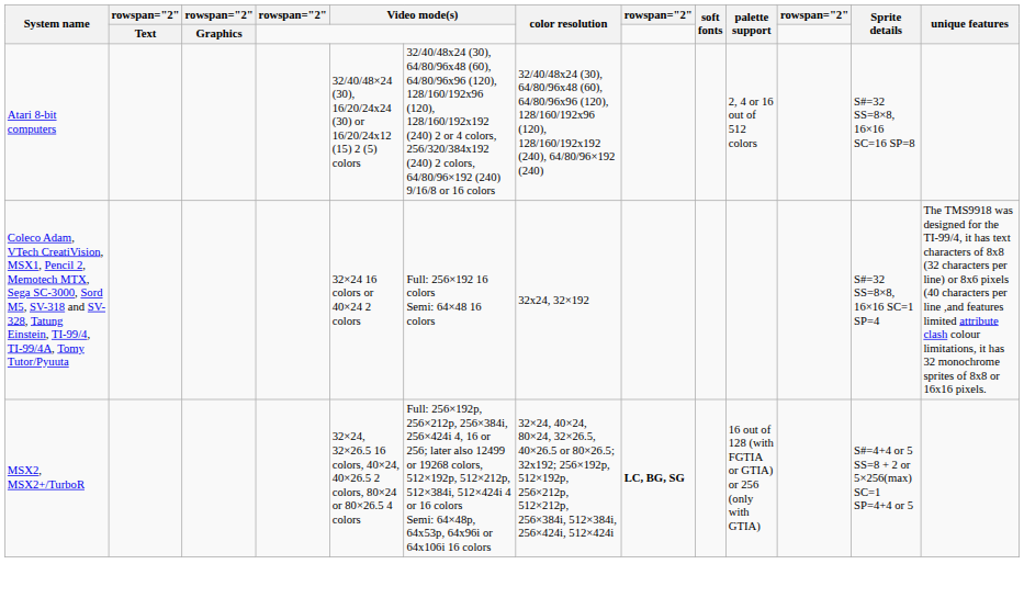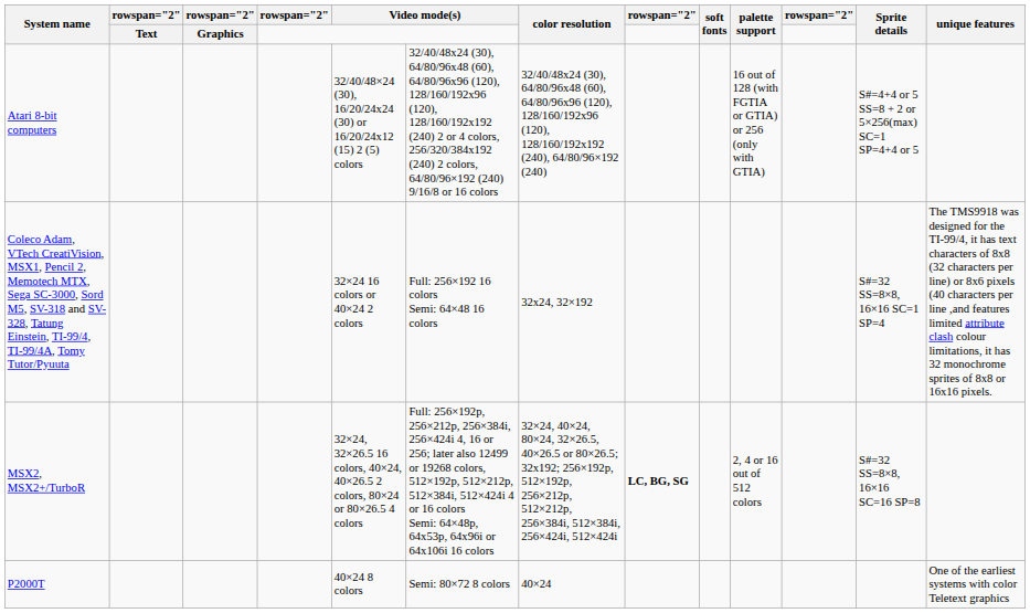Atari 8-bit computers | palette support: 2, 4 or 16 out of 512 colors -> 16 out of 128 (with FGTIA or GTIA) or 256 (only with GTIA)
Atari 8-bit computers | Sprite details: S#=32 SS=8×8, 16×16 SC=16 SP=8 -> S#=4+4 or 5 SS=8 + 2 or 5×256(max) SC=1 SP=4+4 or 5
MSX2, MSX2+/TurboR | palette support: 16 out of 128 (with FGTIA or GTIA) or 256 (only with GTIA) -> 2, 4 or 16 out of 512 colors
MSX2, MSX2+/TurboR | Sprite details: S#=4+4 or 5 SS=8 + 2 or 5×256(max) SC=1 SP=4+4 or 5 -> S#=32 SS=8×8, 16×16 SC=16 SP=8
+ row: P2000T | 40×24 8 colors | Semi: 80×72 8 colors | 40×24 | One of the earliest systems with color Teletext graphics
